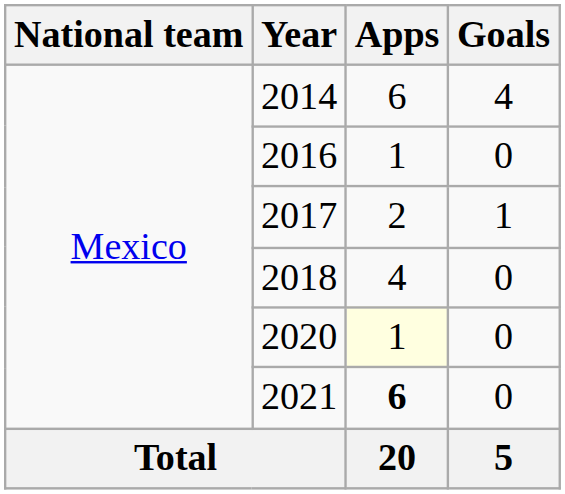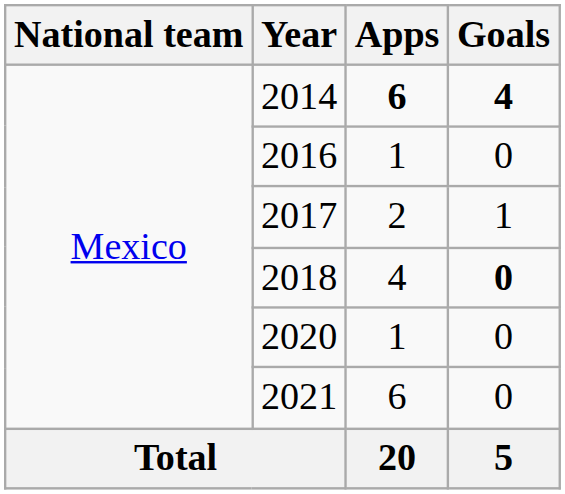2014 | Apps: normal -> bold
2014 | Goals: normal -> bold
2018 | Goals: normal -> bold
2020 | Apps: lightyellow background -> no background
2021 | Apps: bold -> normal
